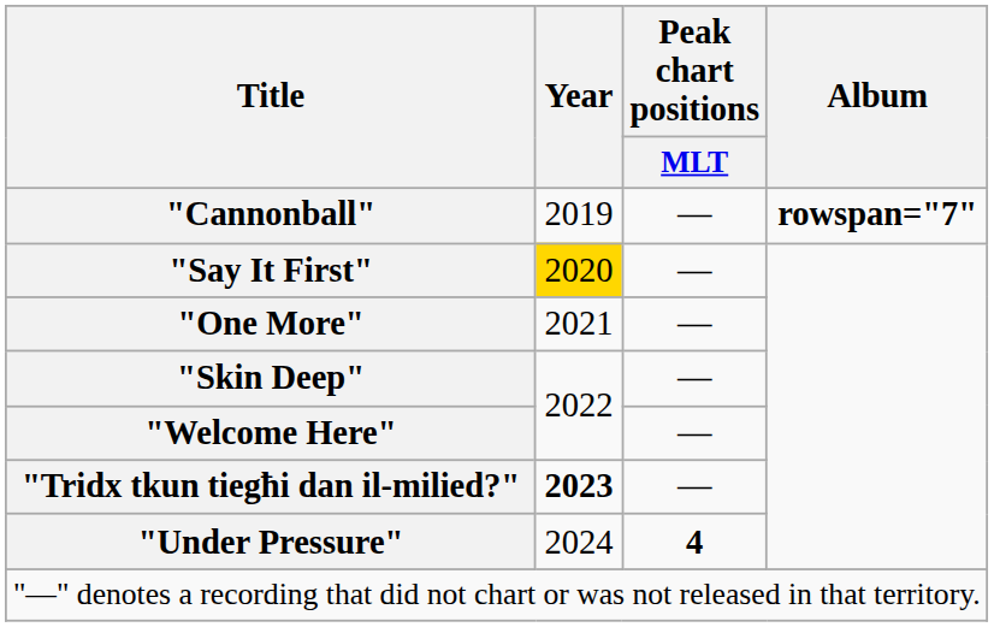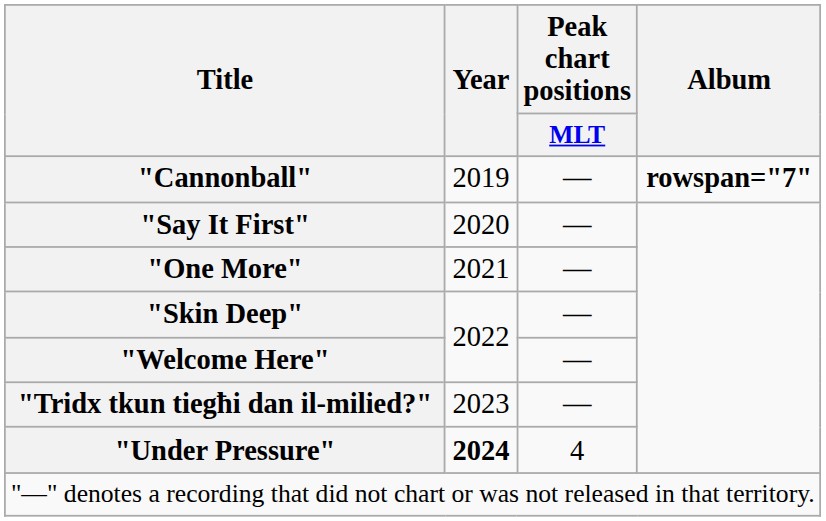"Say It First" | Year: gold background -> no background
"Tridx tkun tiegħi dan il-milied?" | Year: bold -> normal
"Under Pressure" | Year: normal -> bold
"Under Pressure" | Peak chart positions / MLT: bold -> normal
